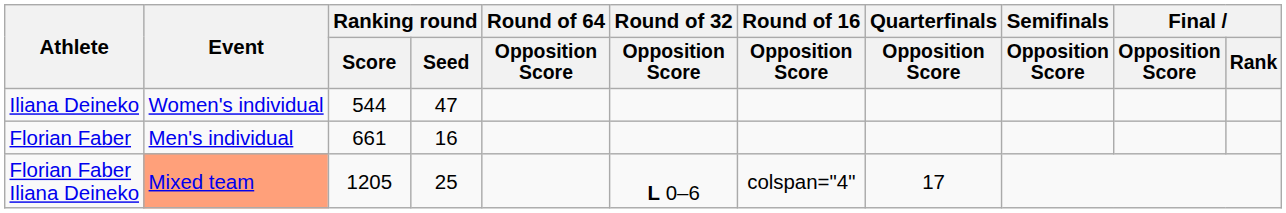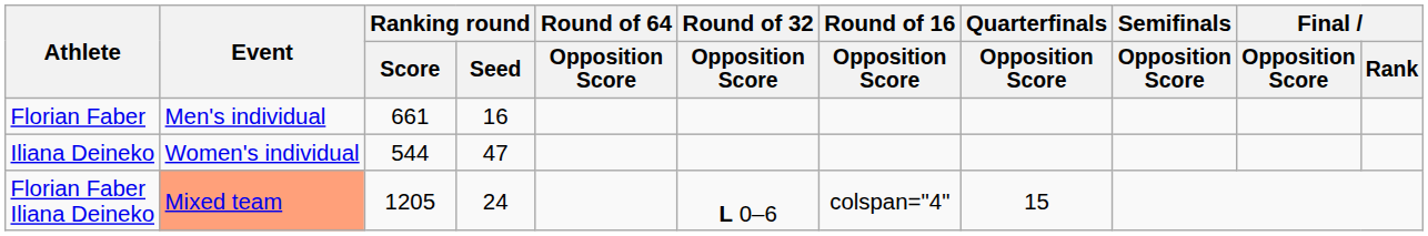rows swapped: Florian Faber <-> Iliana Deineko
Florian Faber Iliana Deineko | Ranking round / Seed: 25 -> 24
Florian Faber Iliana Deineko | Quarterfinals / Opposition Score: 17 -> 15
